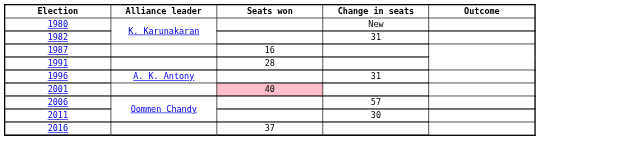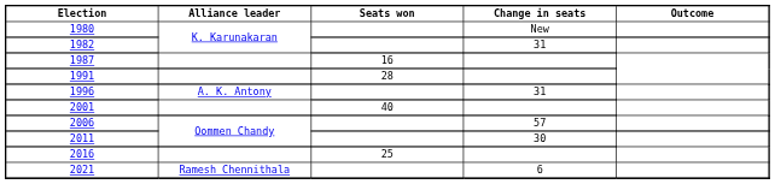2001 | Seats won: pink background -> no background
2016 | Seats won: 37 -> 25
+ row: 2021 | Ramesh Chennithala | 6
